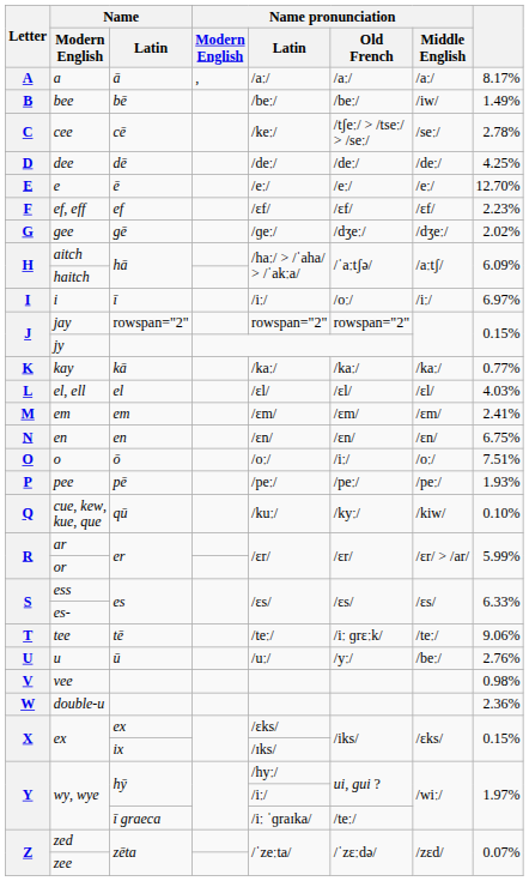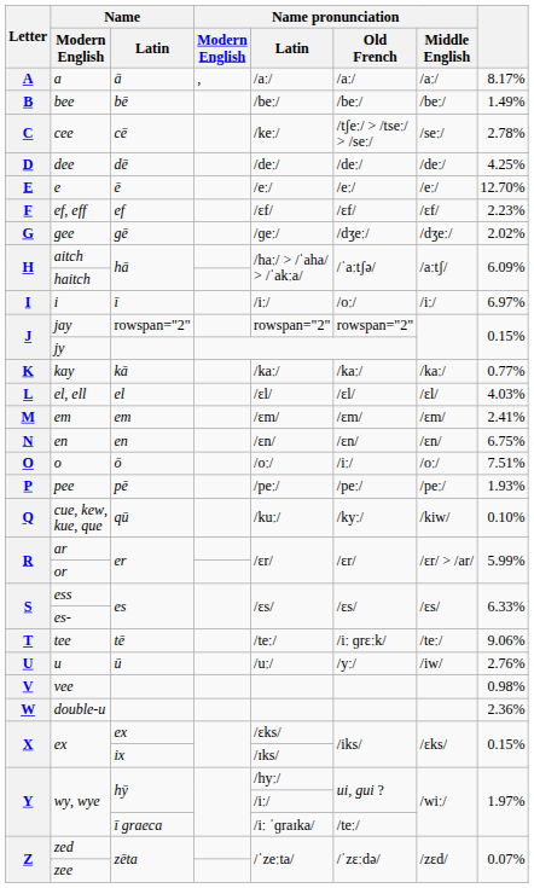bee | Name pronunciation / Middle English: /iw/ -> /beː/
u | Name pronunciation / Middle English: /beː/ -> /iw/
